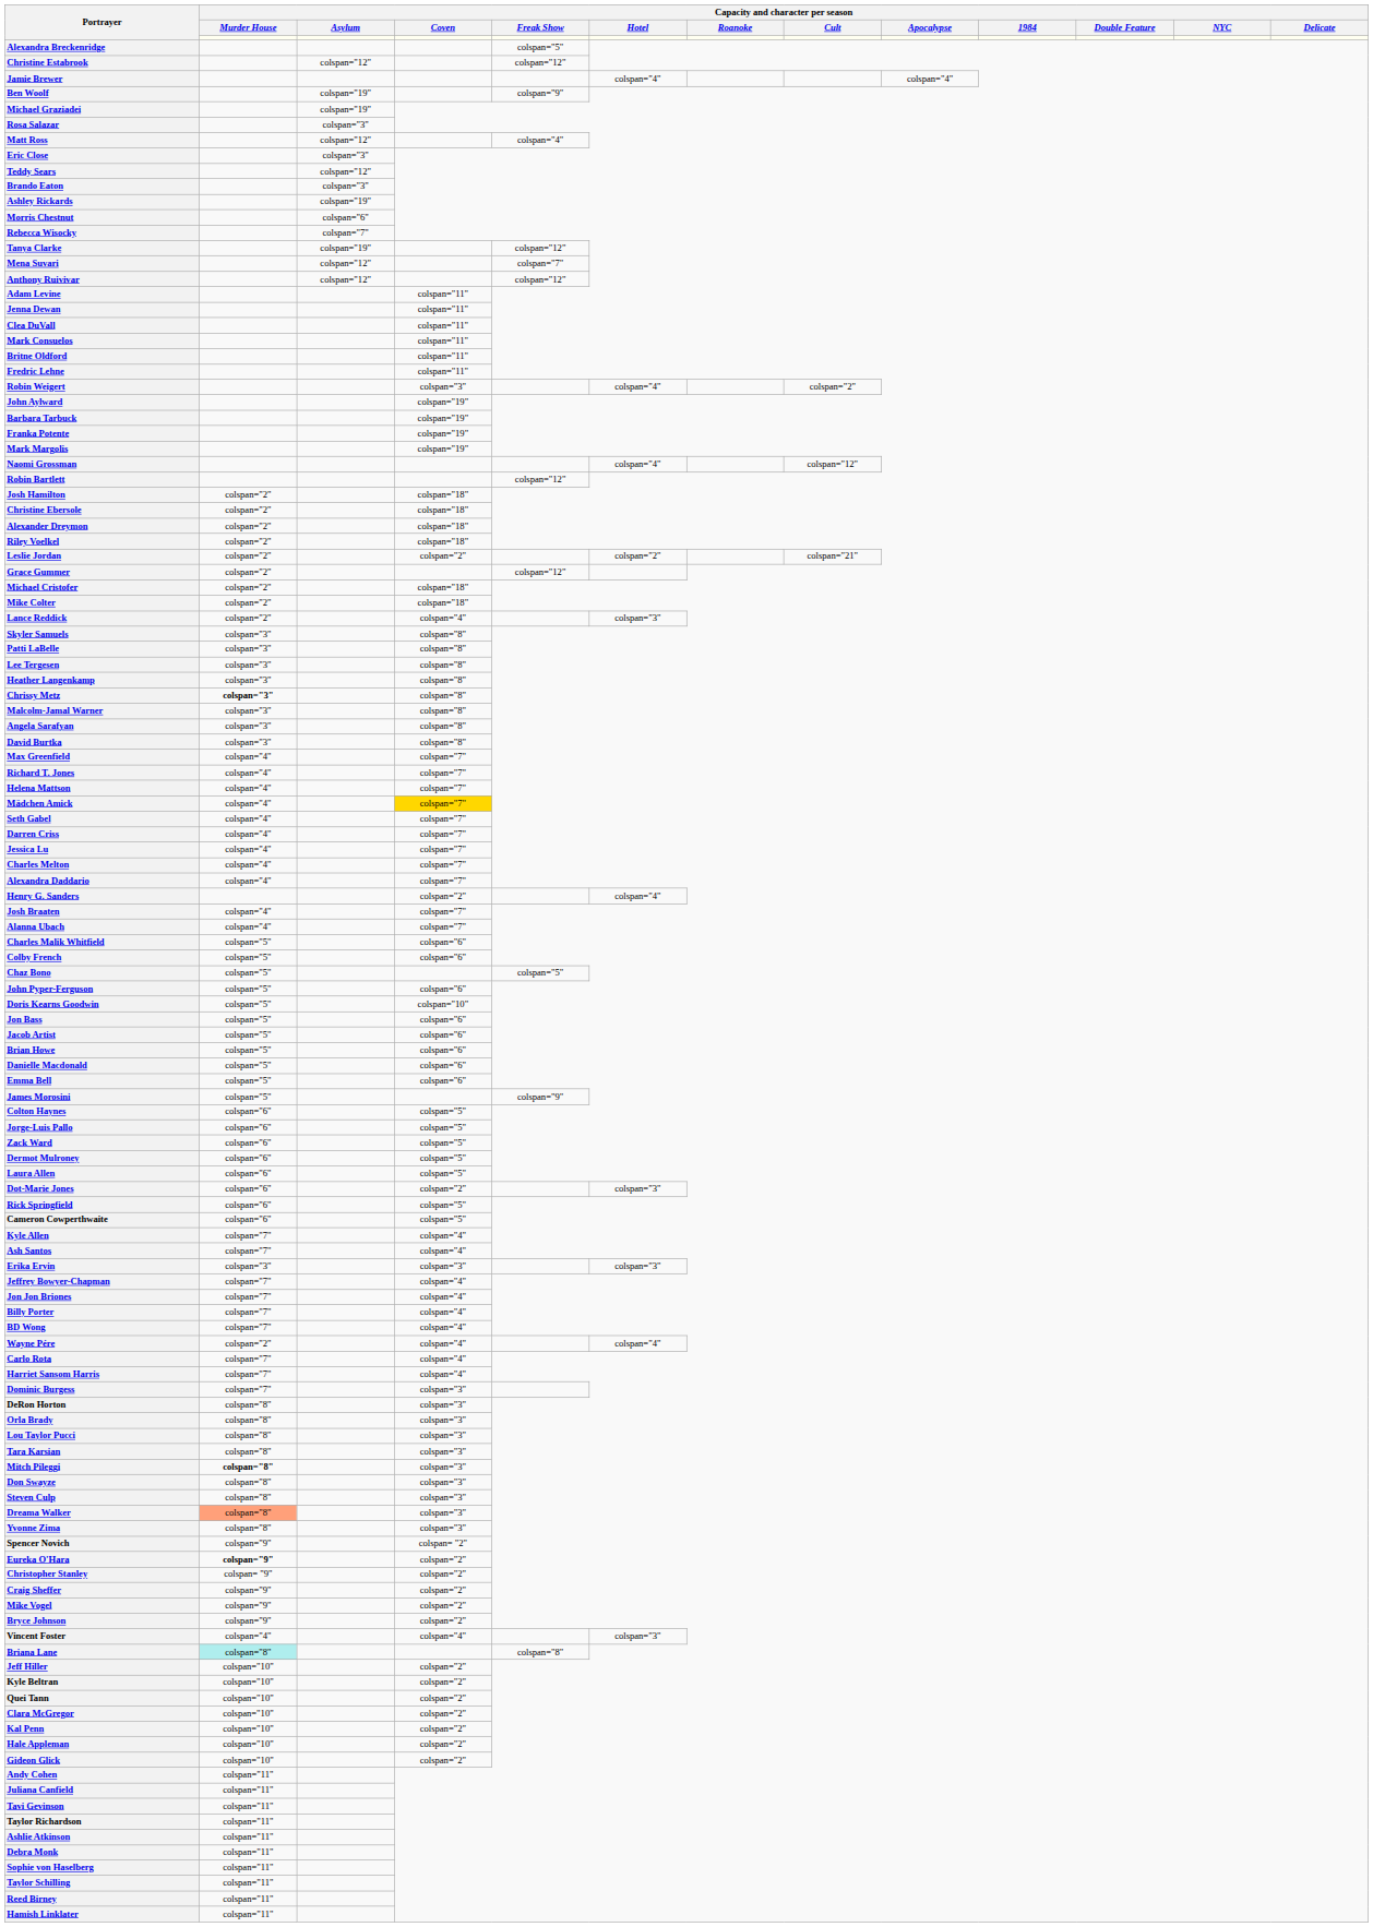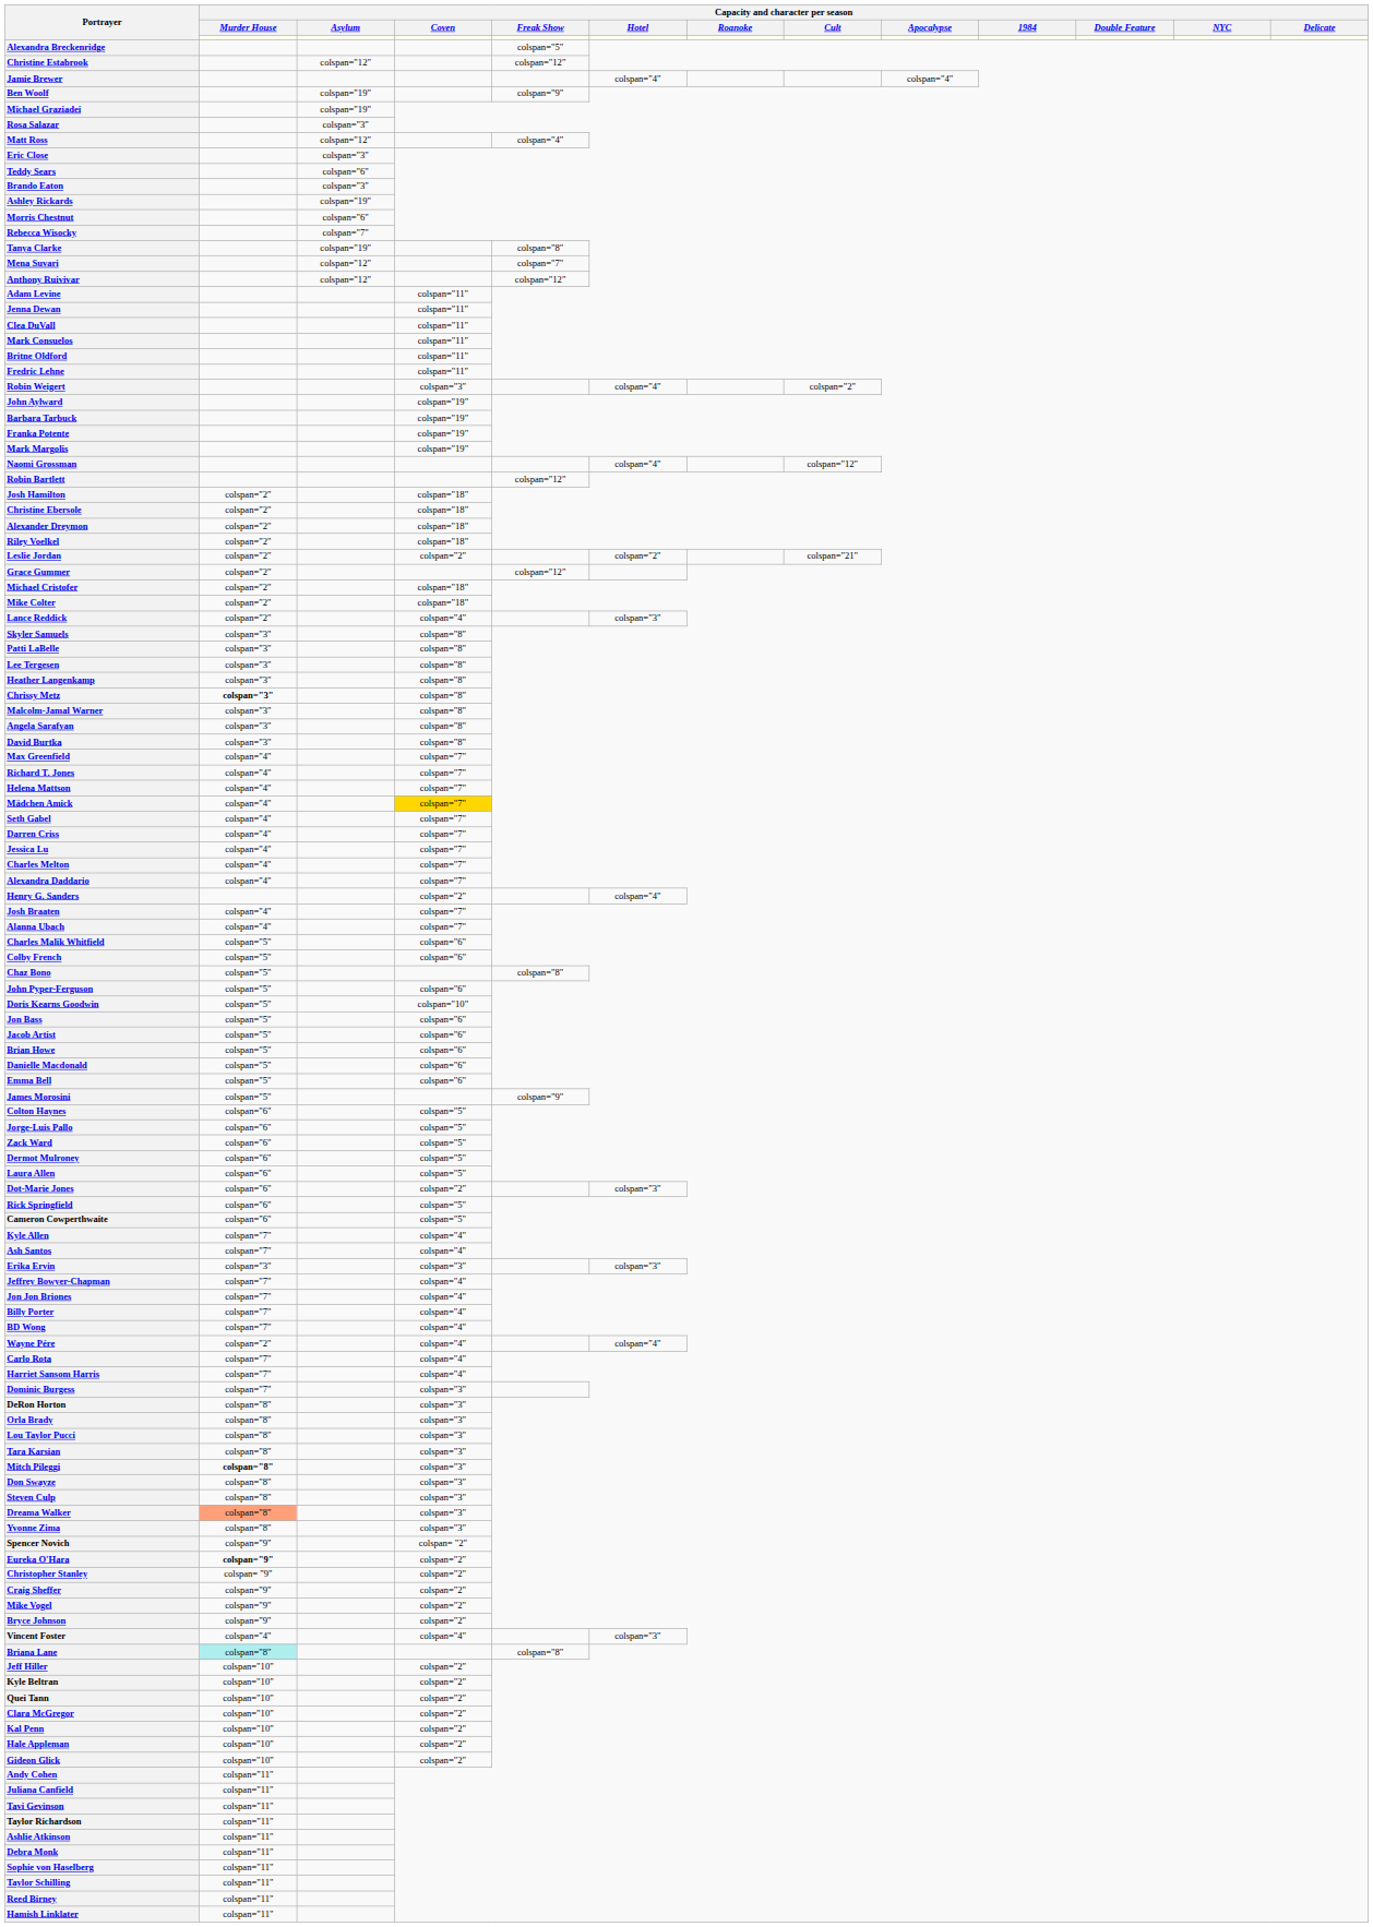Teddy Sears | Capacity and character per season / Asylum: colspan="12" -> colspan="6"
Tanya Clarke | Capacity and character per season / Freak Show: colspan="12" -> colspan="8"
Chaz Bono | Capacity and character per season / Freak Show: colspan="5" -> colspan="8"
